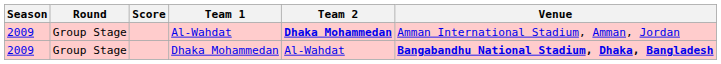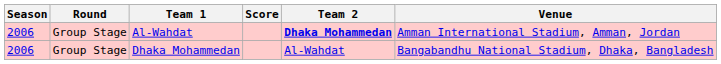columns swapped: Team 1 <-> Score
row 2 | Season: 2009 -> 2006
row 3 | Season: 2009 -> 2006
row 3 | Venue: bold -> normal
